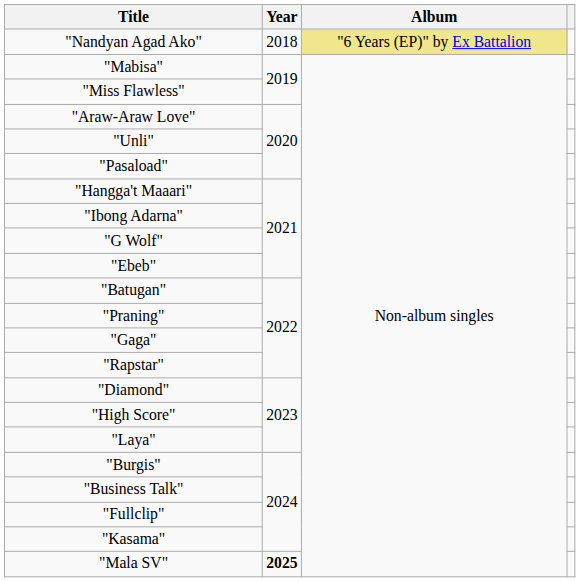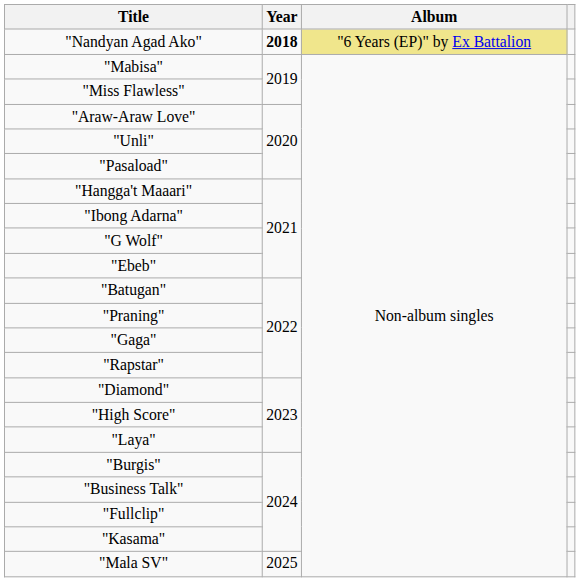"Nandyan Agad Ako" | Year: normal -> bold
"Mala SV" | Year: bold -> normal
